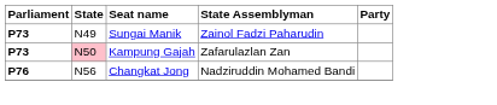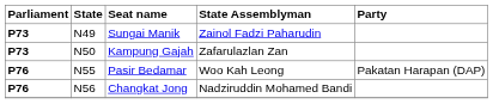Kampung Gajah | State: pink background -> no background
+ row: P76 | N55 | Pasir Bedamar | Woo Kah Leong | Pakatan Harapan (DAP)
